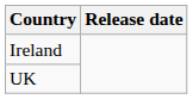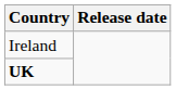UK | Country: normal -> bold
